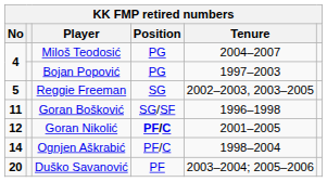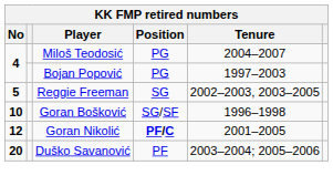Goran Bošković | No: 11 -> 10
- row: 14 | Ognjen Aškrabić | PF/C | 1998–2004
